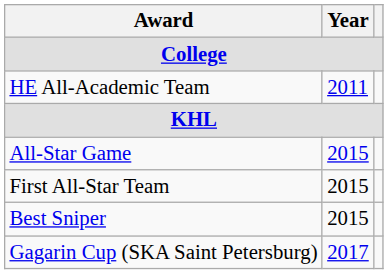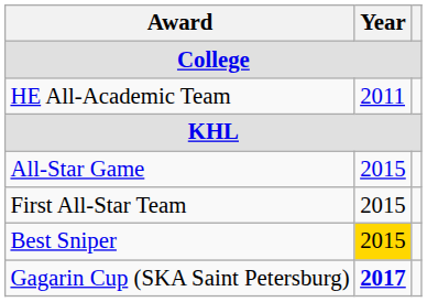Best Sniper | Year: no background -> gold background
Gagarin Cup (SKA Saint Petersburg) | Year: normal -> bold
